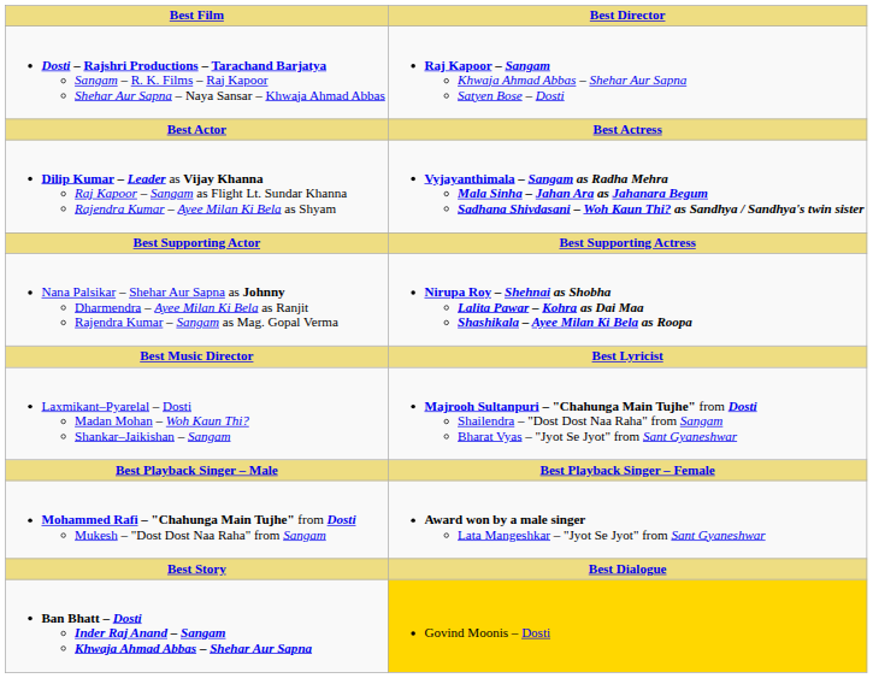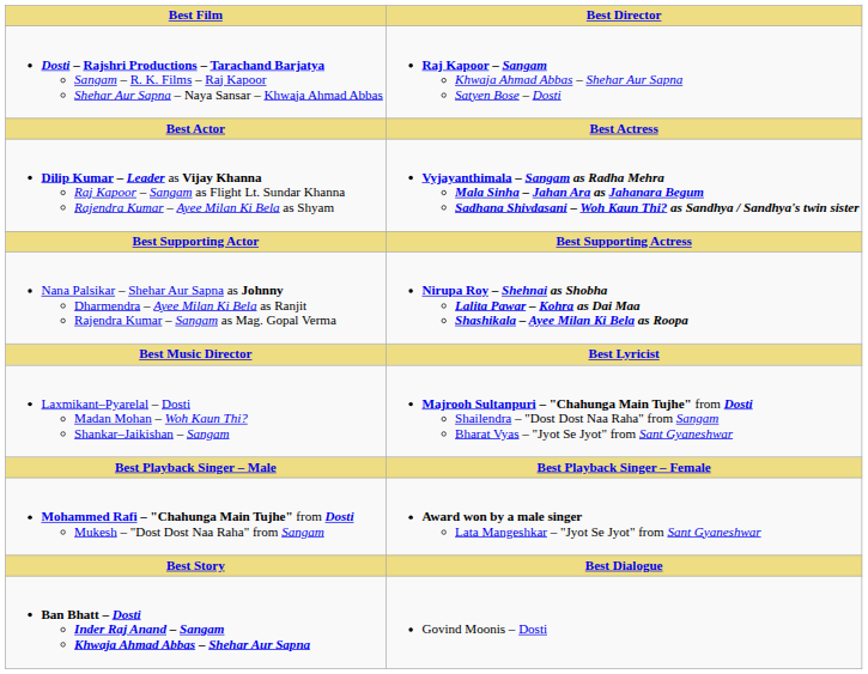row 12 | Best Director: gold background -> no background
